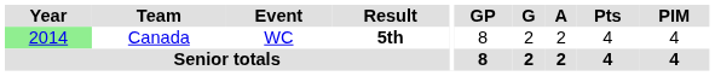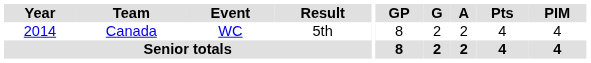Canada | Year: lightgreen background -> no background
Canada | Result: bold -> normal
